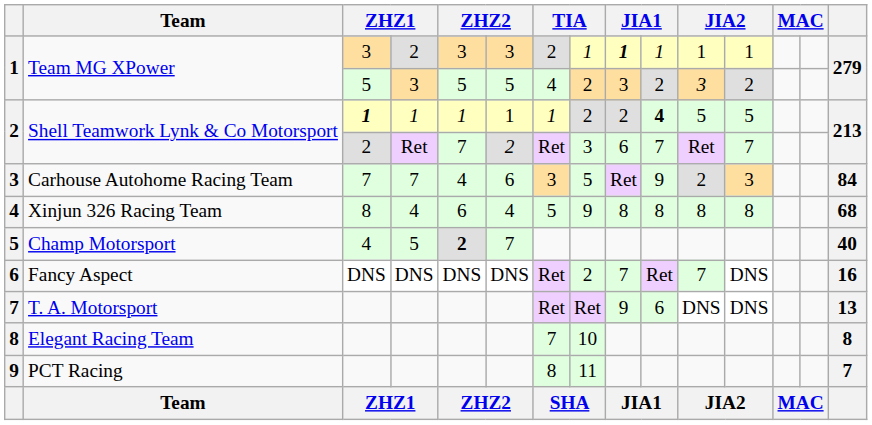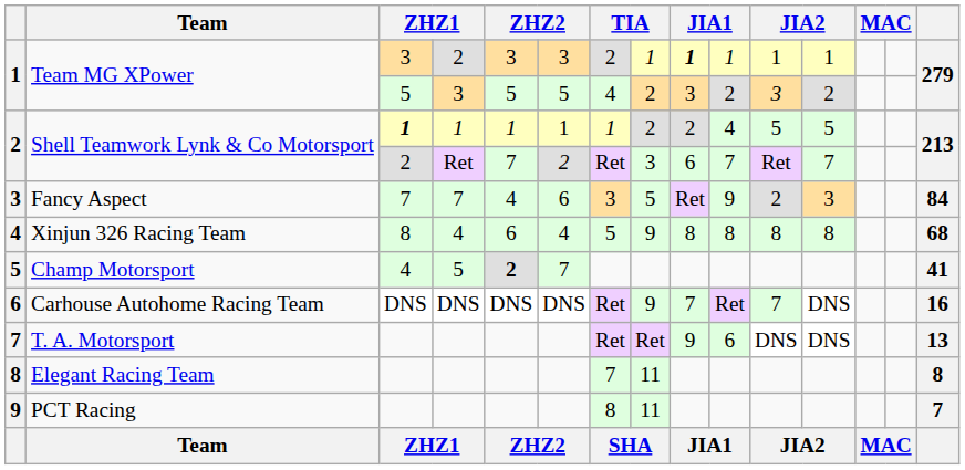row 4 | column 10: bold -> normal
row 6 | Team: Carhouse Autohome Racing Team -> Fancy Aspect
row 8 | column 15: 40 -> 41
row 9 | Team: Fancy Aspect -> Carhouse Autohome Racing Team
row 9 | column 8: 2 -> 9
row 11 | column 8: 10 -> 11
